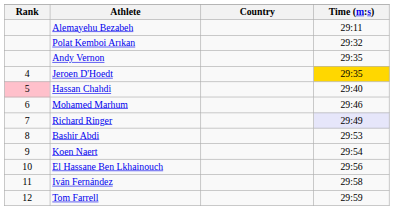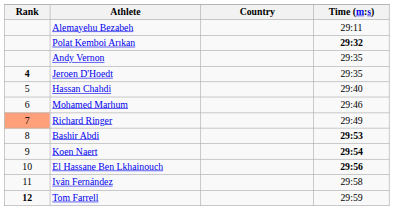Polat Kemboi Arıkan | Time (m:s): normal -> bold
Jeroen D'Hoedt | Rank: normal -> bold
Jeroen D'Hoedt | Time (m:s): gold background -> no background
Hassan Chahdi | Rank: pink background -> no background
Richard Ringer | Rank: no background -> lightsalmon background
Richard Ringer | Time (m:s): lavender background -> no background
Bashir Abdi | Time (m:s): normal -> bold
Koen Naert | Time (m:s): normal -> bold
El Hassane Ben Lkhainouch | Time (m:s): normal -> bold
Tom Farrell | Rank: normal -> bold
